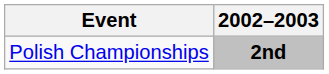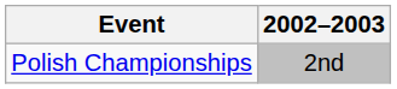Polish Championships | 2002–2003: bold -> normal
